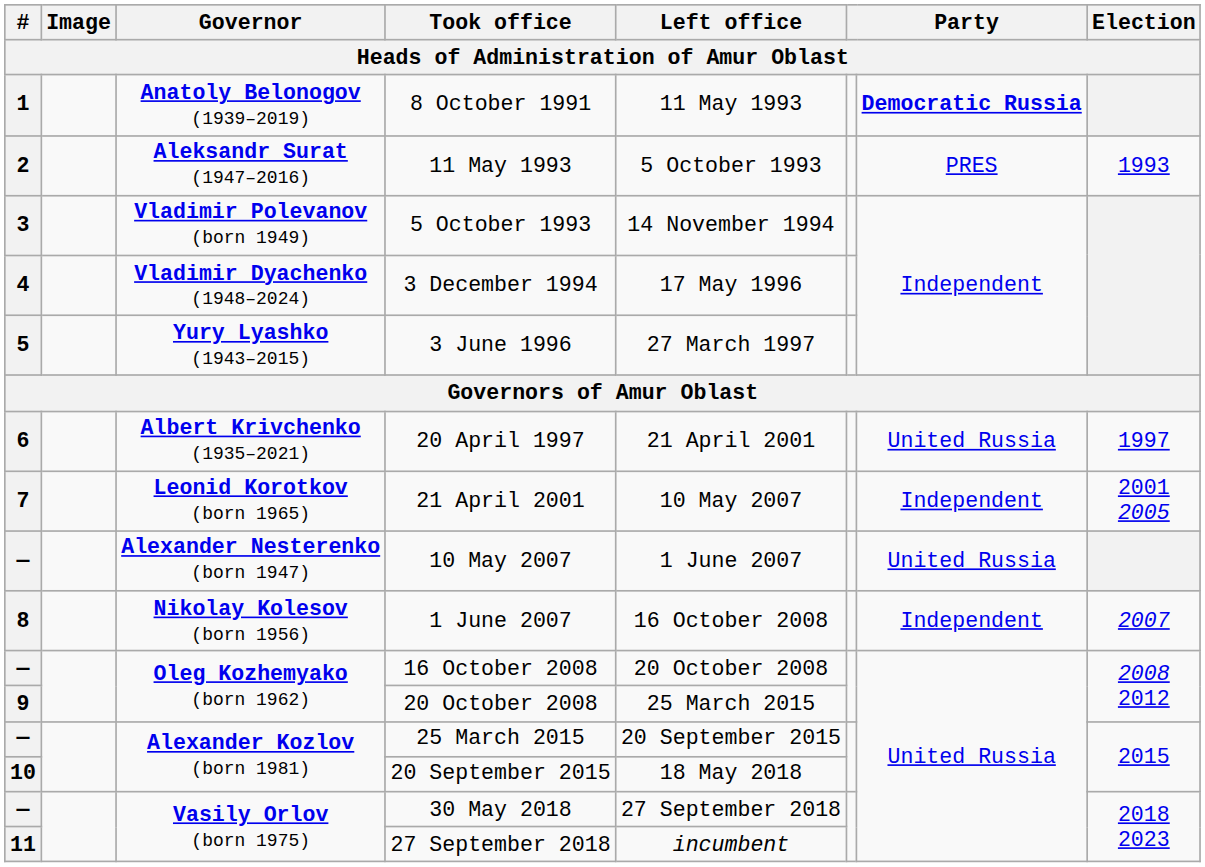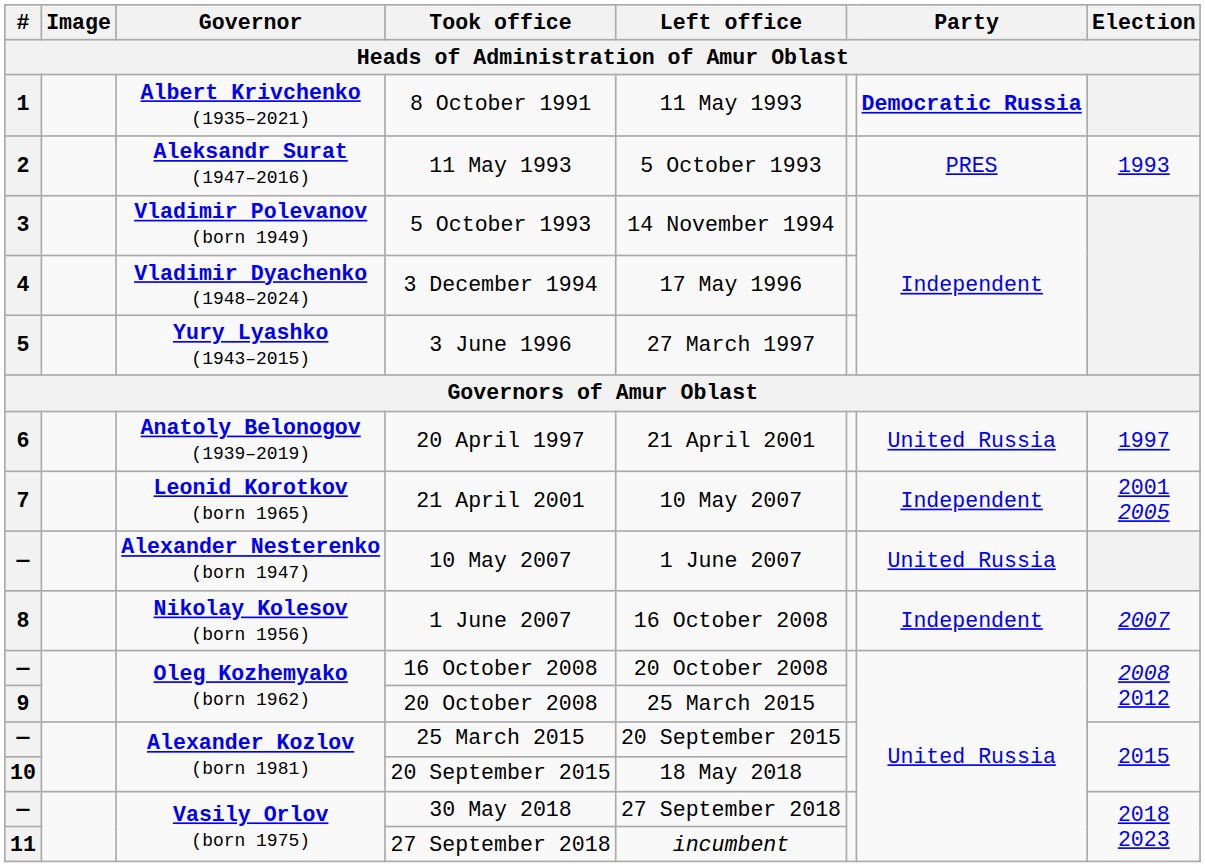8 October 1991 | Governor: Anatoly Belonogov (1939–2019) -> Albert Krivchenko (1935–2021)
20 April 1997 | Governor: Albert Krivchenko (1935–2021) -> Anatoly Belonogov (1939–2019)
